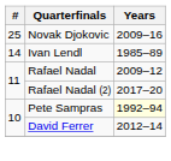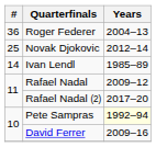+ row: 36 | Roger Federer | 2004–13
Novak Djokovic | Years: 2009–16 -> 2012–14
David Ferrer | Years: 2012–14 -> 2009–16
